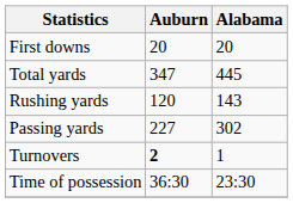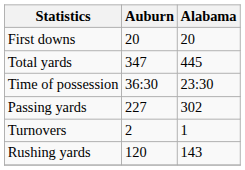rows swapped: Rushing yards <-> Time of possession
Turnovers | Auburn: bold -> normal
